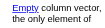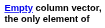row 1 | column 1: normal -> bold
